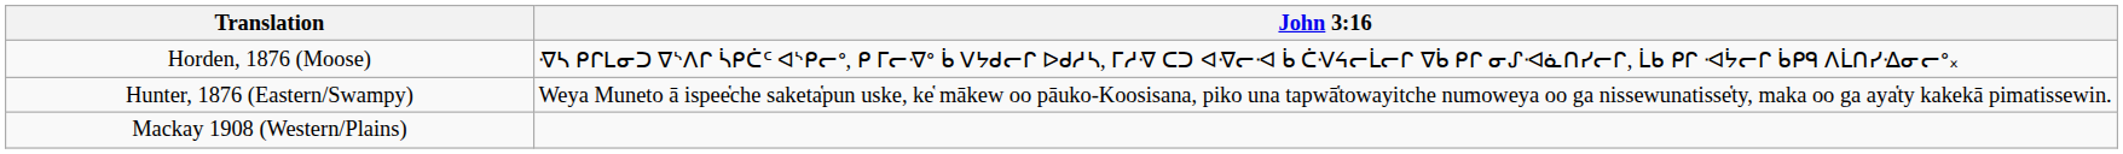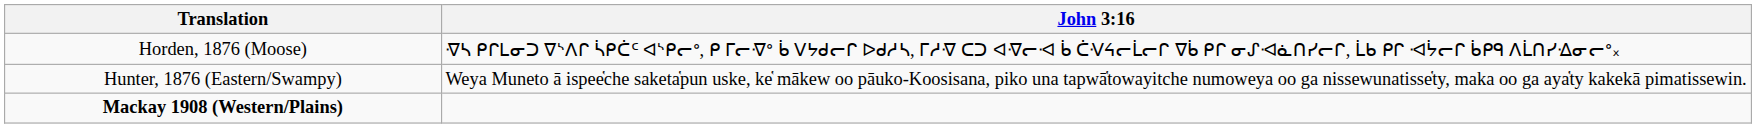Mackay 1908 (Western/Plains) | Translation: normal -> bold
